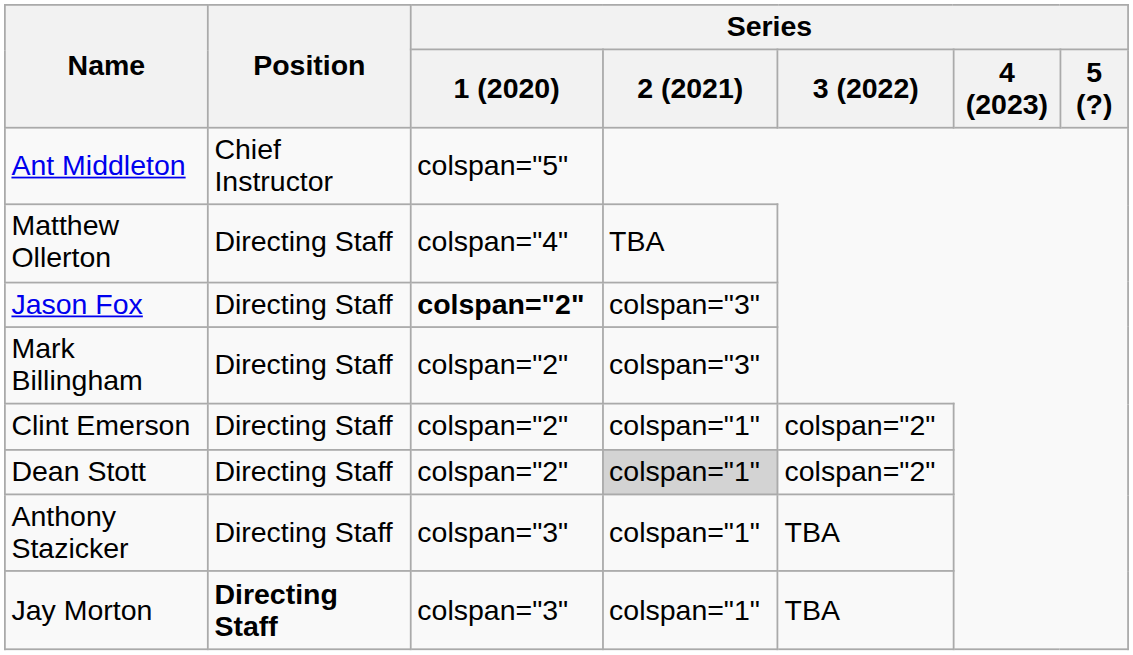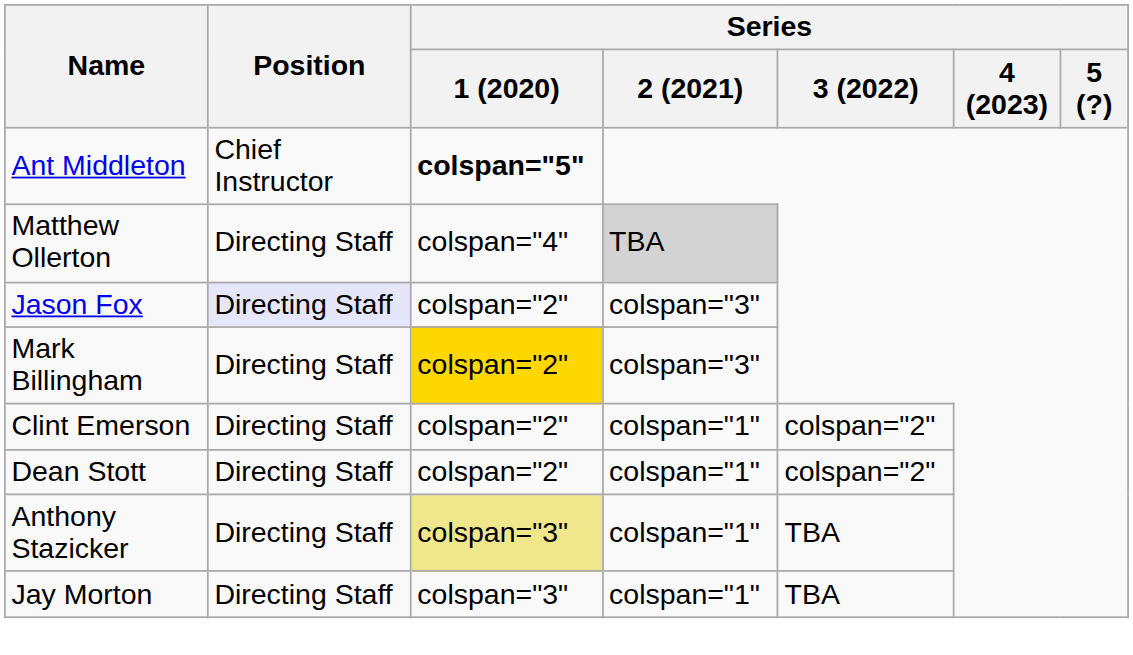Ant Middleton | Series / 1 (2020): normal -> bold
Matthew Ollerton | Series / 2 (2021): no background -> lightgrey background
Jason Fox | Position: no background -> lavender background
Jason Fox | Series / 1 (2020): bold -> normal
Mark Billingham | Series / 1 (2020): no background -> gold background
Dean Stott | Series / 2 (2021): lightgrey background -> no background
Anthony Stazicker | Series / 1 (2020): no background -> khaki background
Jay Morton | Position: bold -> normal
